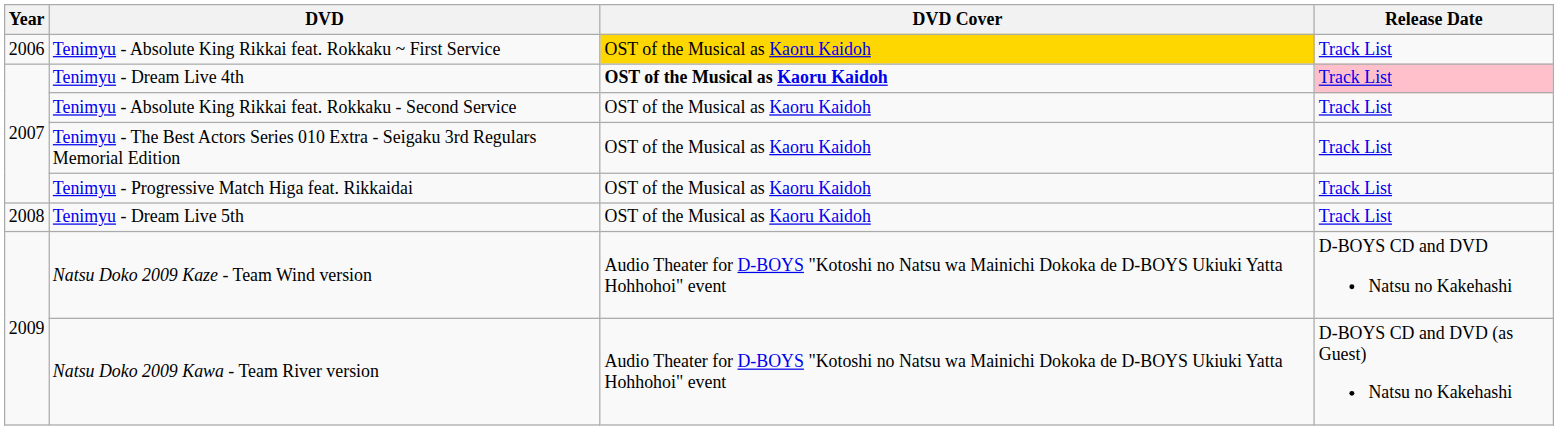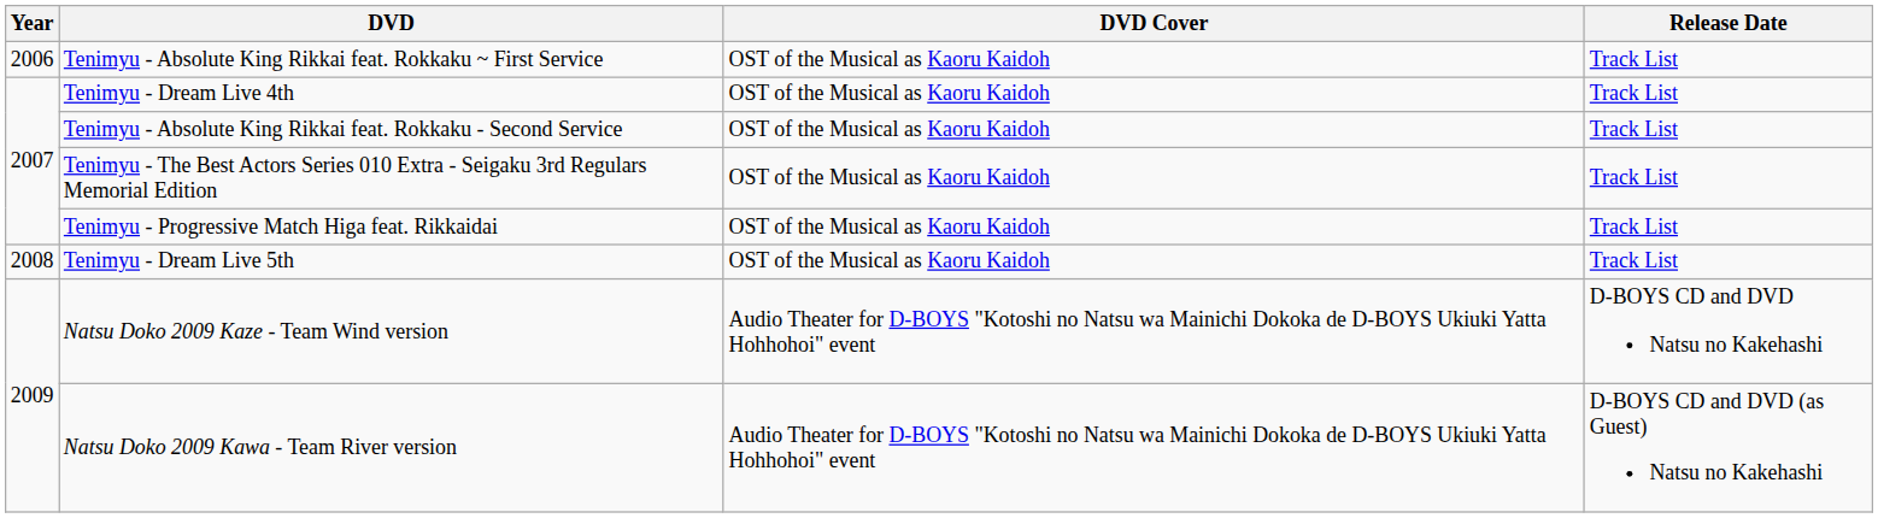Tenimyu - Absolute King Rikkai feat. Rokkaku ~ First Service | DVD Cover: gold background -> no background
Tenimyu - Dream Live 4th | DVD Cover: bold -> normal
Tenimyu - Dream Live 4th | Release Date: pink background -> no background
